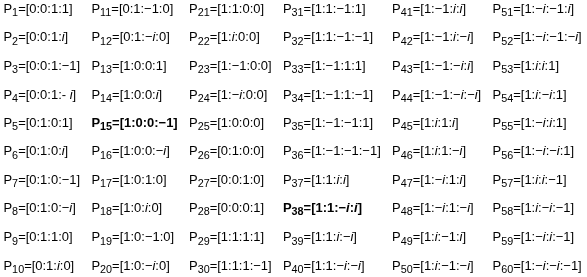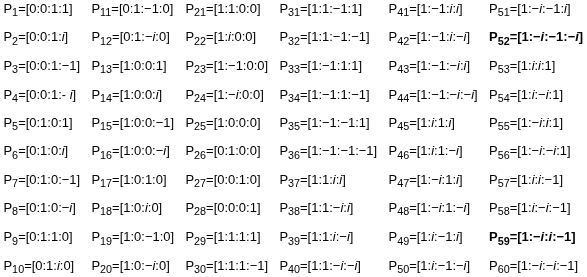P2=[0:0:1:i] | column 6: normal -> bold
P5=[0:1:0:1] | column 2: bold -> normal
P8=[0:1:0:−i] | column 4: bold -> normal
P9=[0:1:1:0] | column 6: normal -> bold
